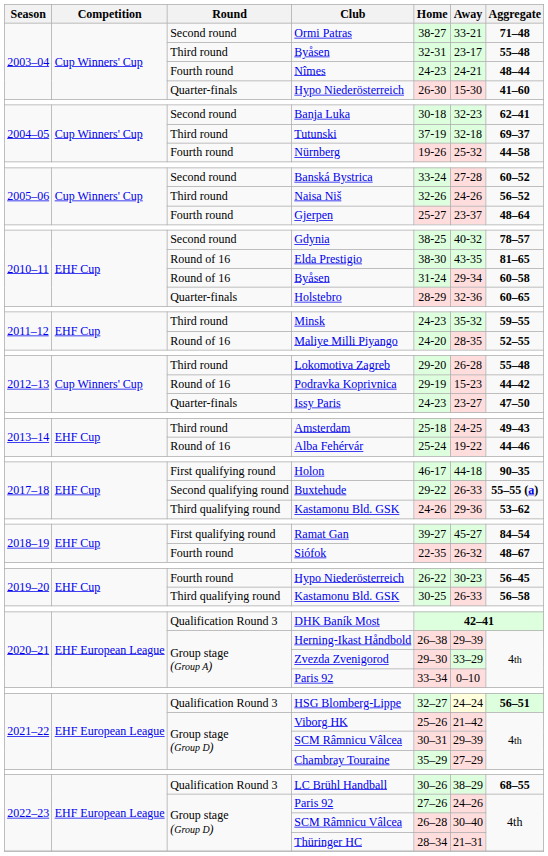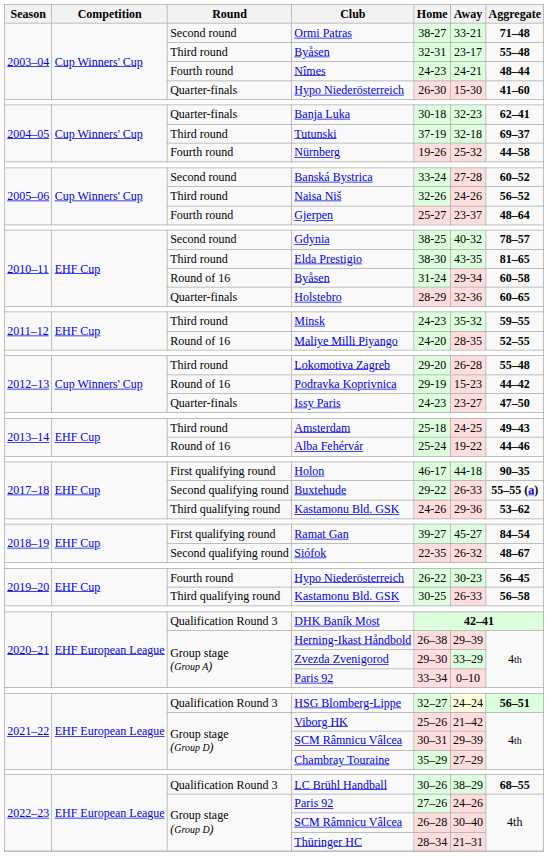Banja Luka | Round: Second round -> Quarter-finals
Elda Prestigio | Round: Round of 16 -> Third round
Siófok | Round: Fourth round -> Second qualifying round
